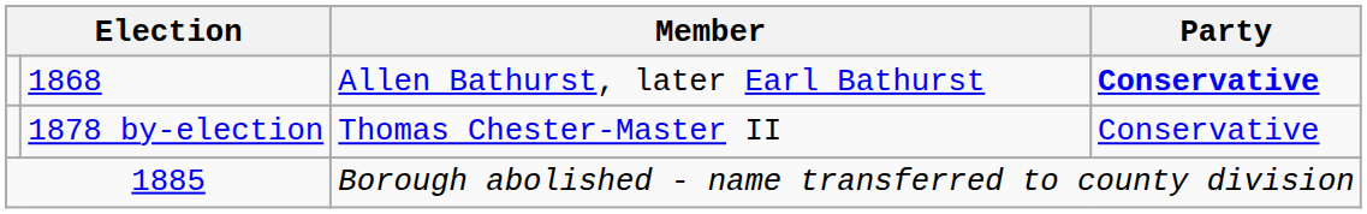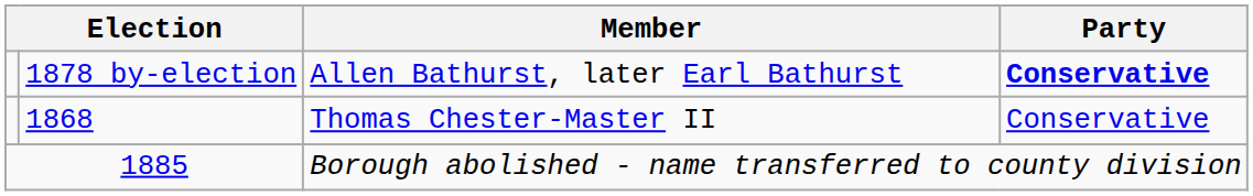Allen Bathurst, later Earl Bathurst | column 2: 1868 -> 1878 by-election
Thomas Chester-Master II | column 2: 1878 by-election -> 1868
